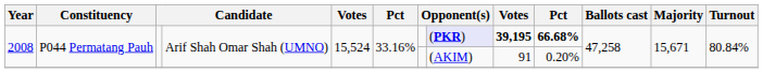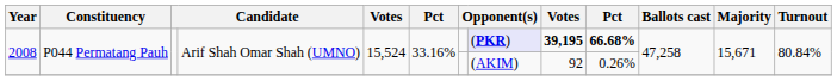row 3 | column 9: 91 -> 92
row 3 | column 10: 0.20% -> 0.26%
